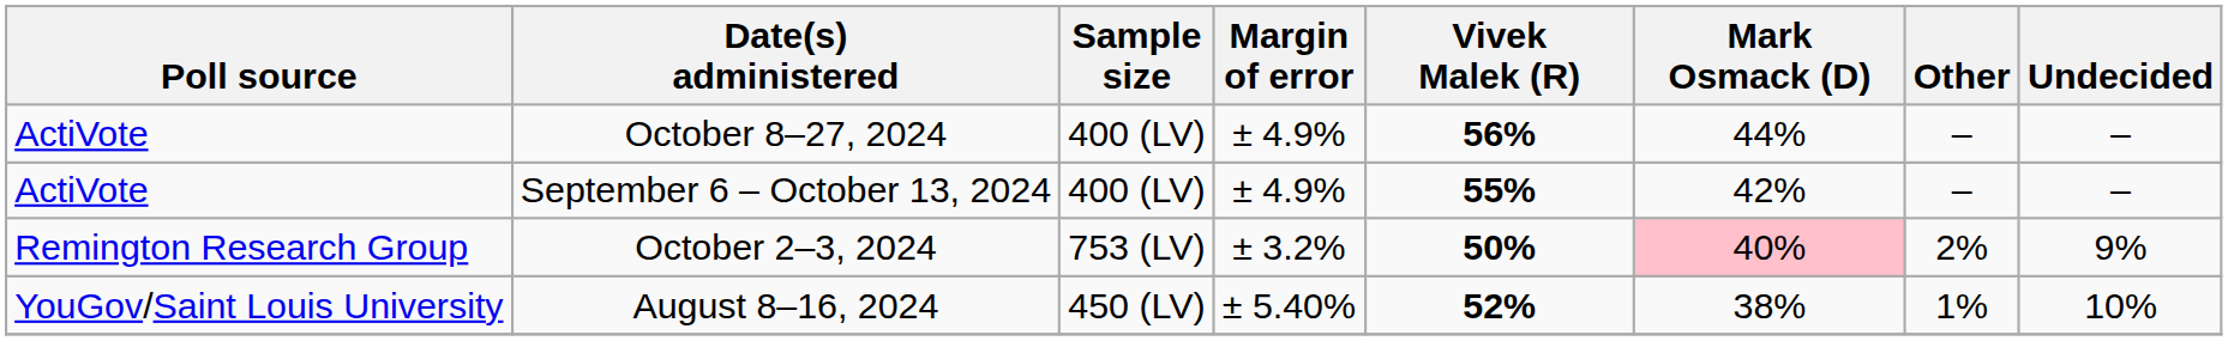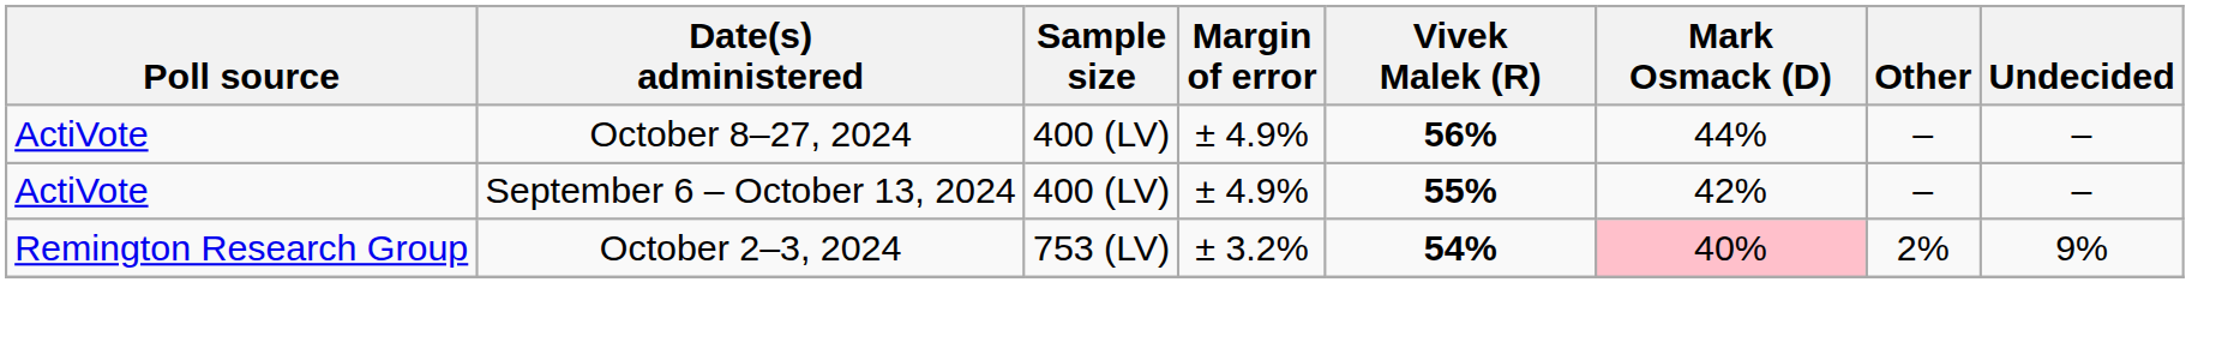October 2–3, 2024 | Vivek Malek (R): 50% -> 54%
- row: YouGov/Saint Louis University | August 8–16, 2024 | 450 (LV) | ± 5.40% | 52% | 38% | 1% | 10%
